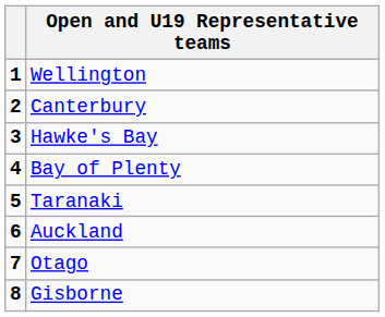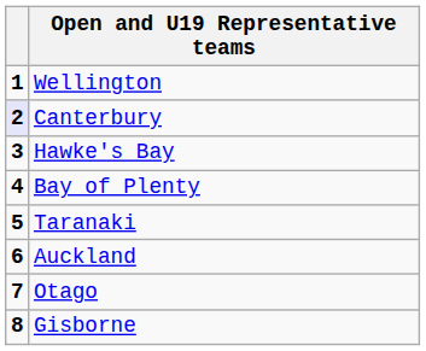Canterbury | column 1: no background -> lavender background
